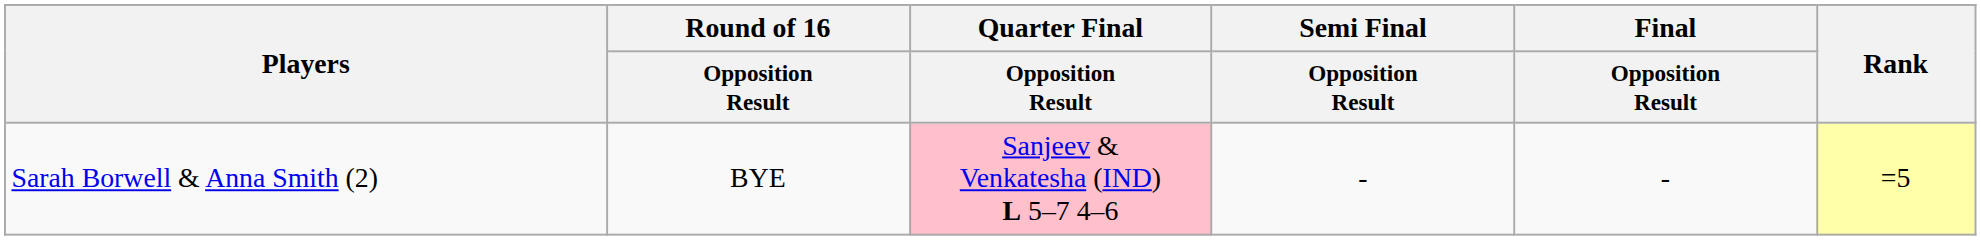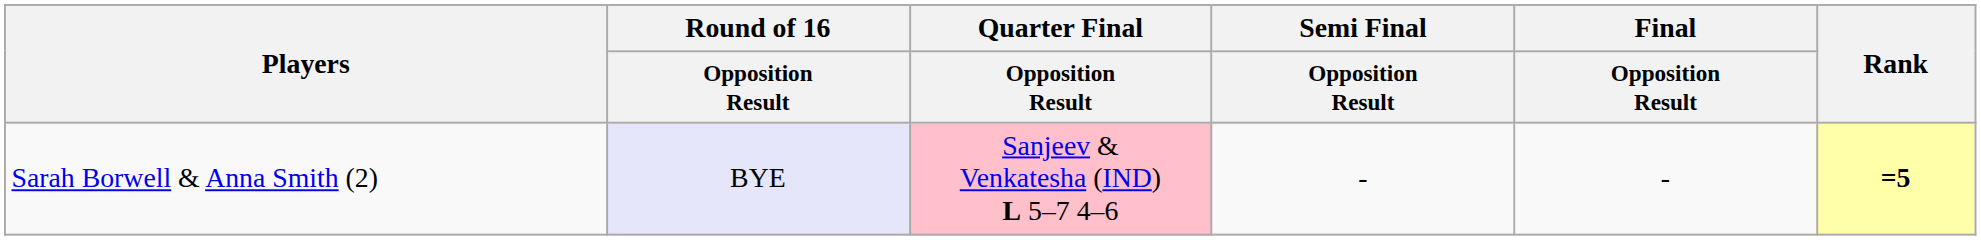Sarah Borwell & Anna Smith (2) | Round of 16 / Opposition Result: no background -> lavender background
Sarah Borwell & Anna Smith (2) | Rank: normal -> bold
